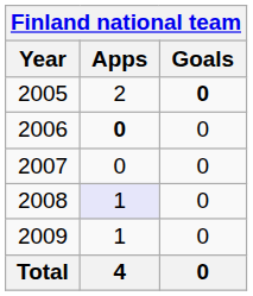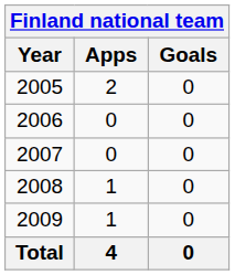2005 | Goals: bold -> normal
2006 | Apps: bold -> normal
2008 | Apps: lavender background -> no background
